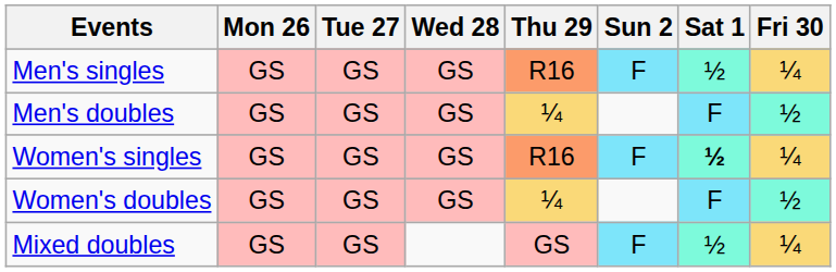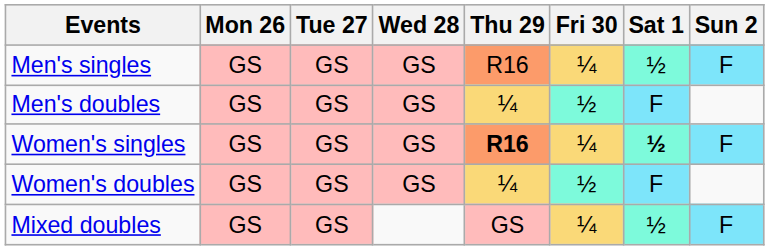columns swapped: Fri 30 <-> Sun 2
Women's singles | Thu 29: normal -> bold
